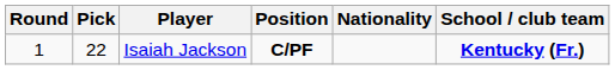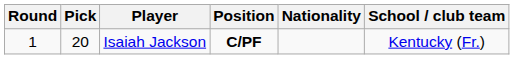Isaiah Jackson | Pick: 22 -> 20
Isaiah Jackson | School / club team: bold -> normal
